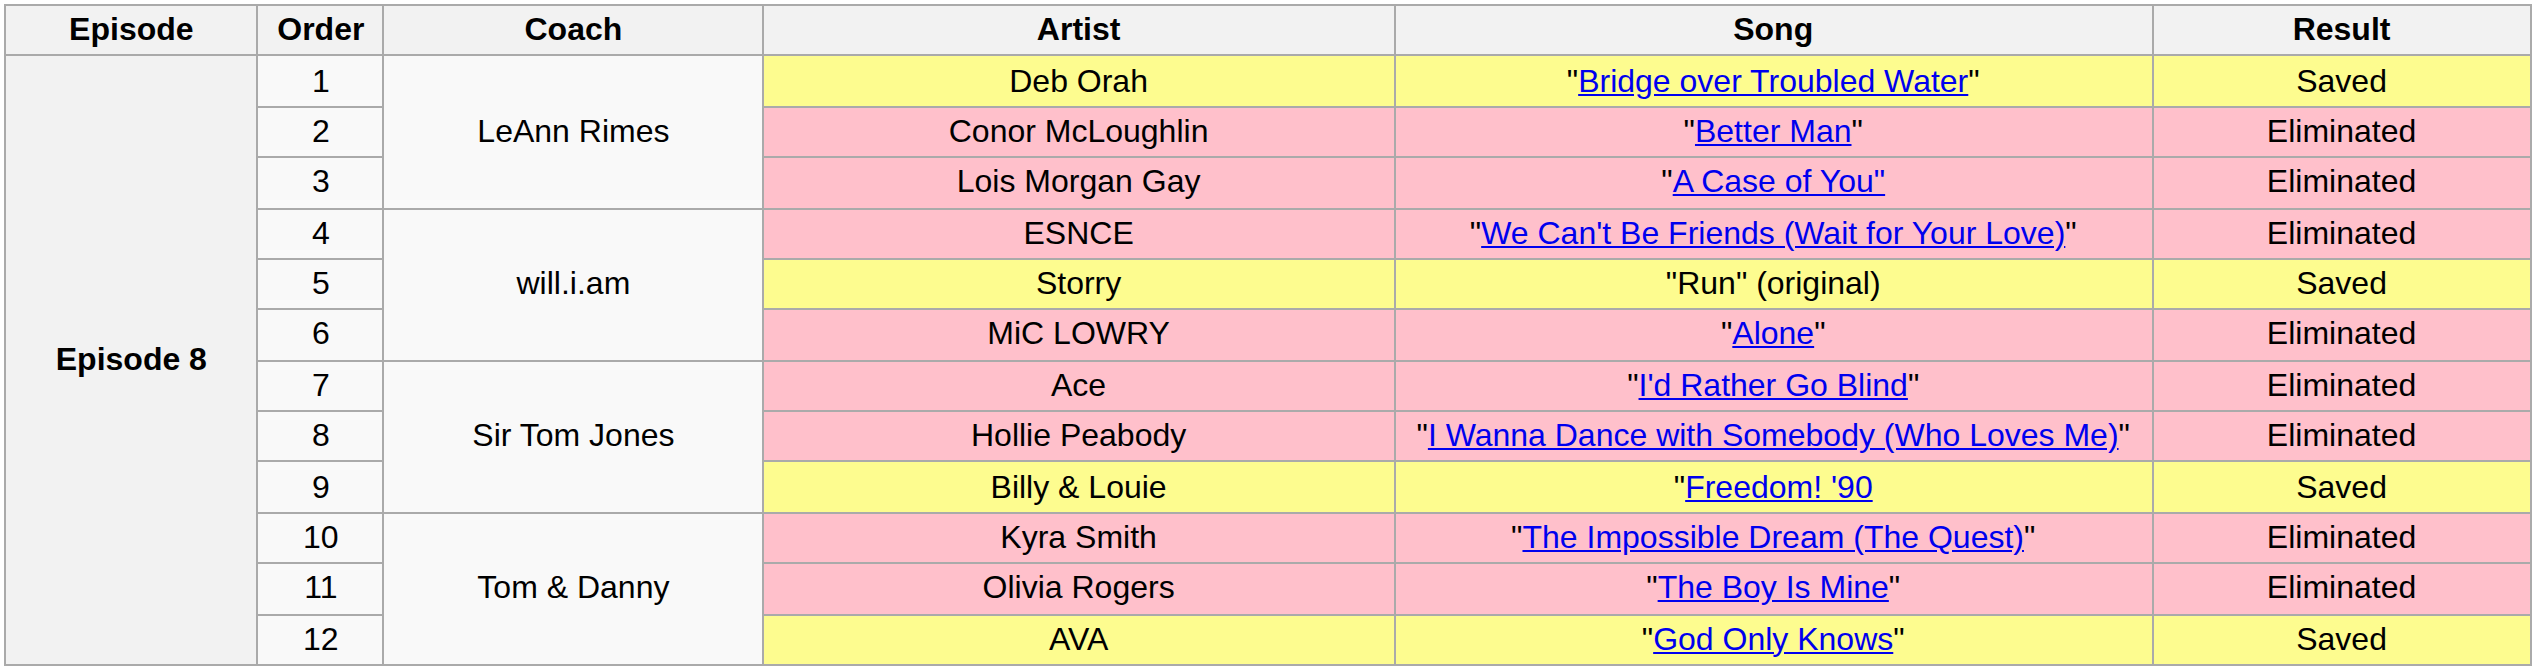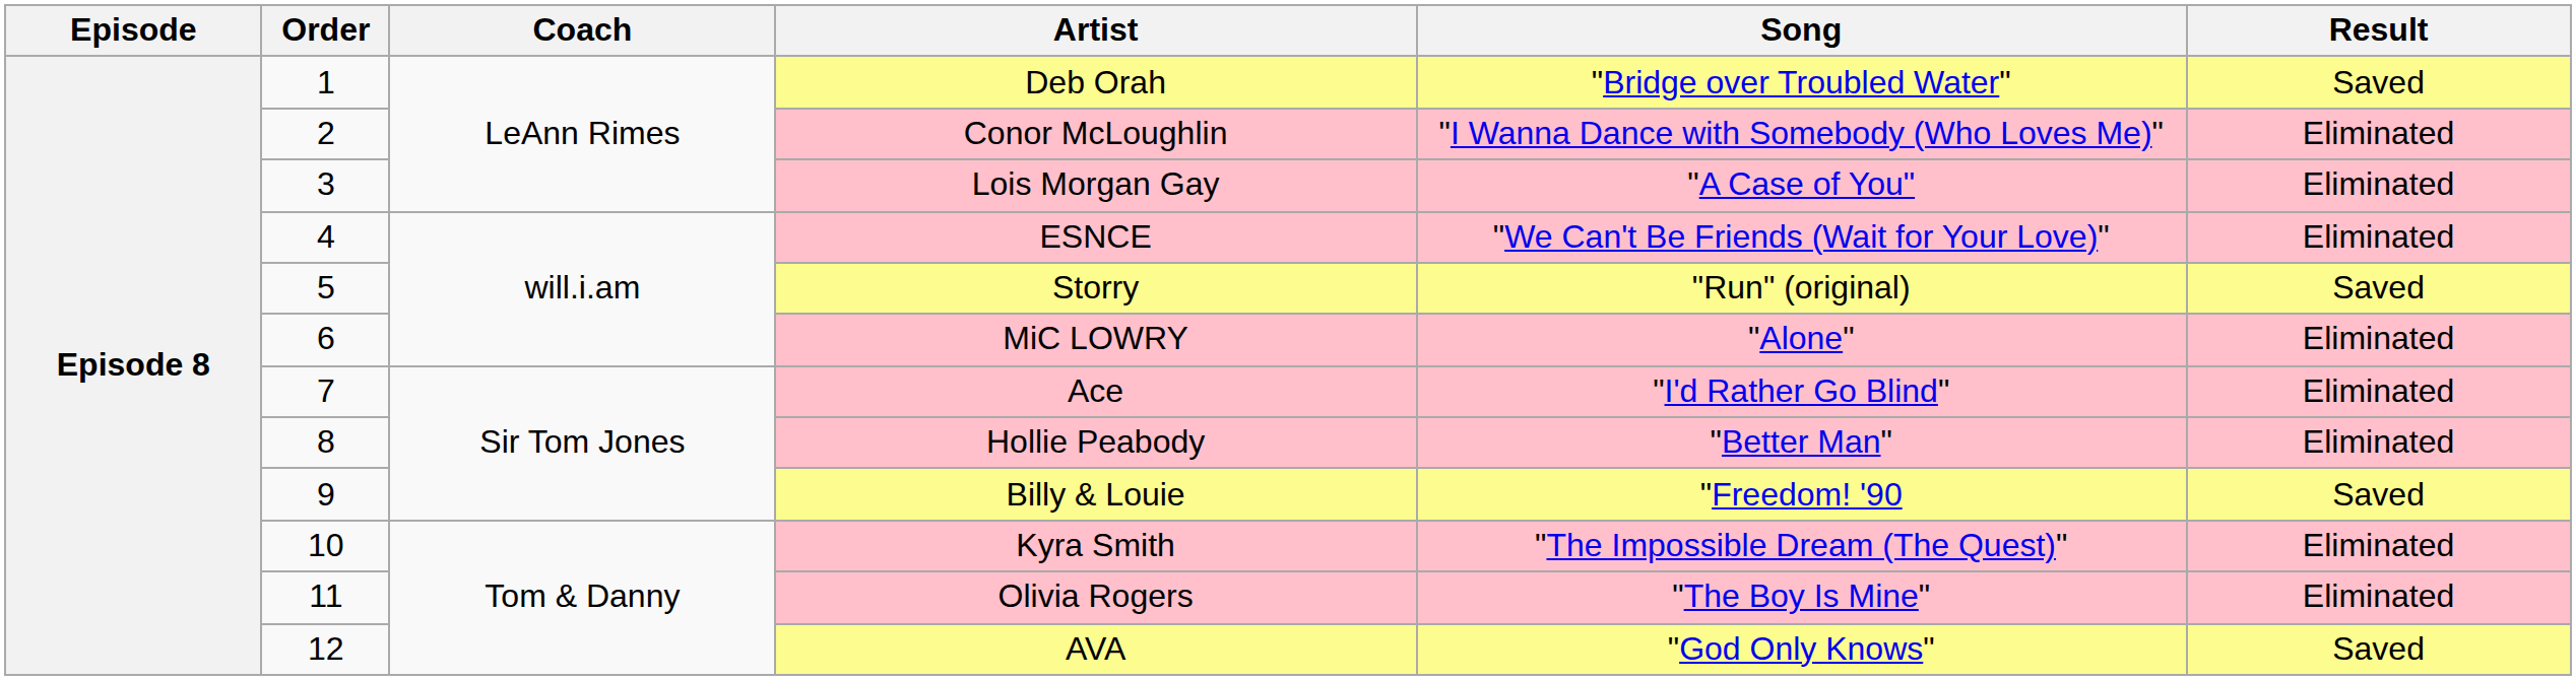Conor McLoughlin | Song: "Better Man" -> "I Wanna Dance with Somebody (Who Loves Me)"
Hollie Peabody | Song: "I Wanna Dance with Somebody (Who Loves Me)" -> "Better Man"
